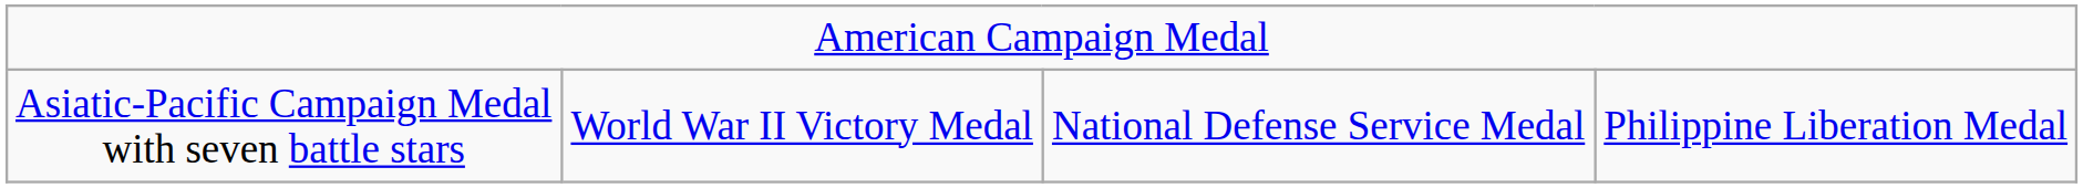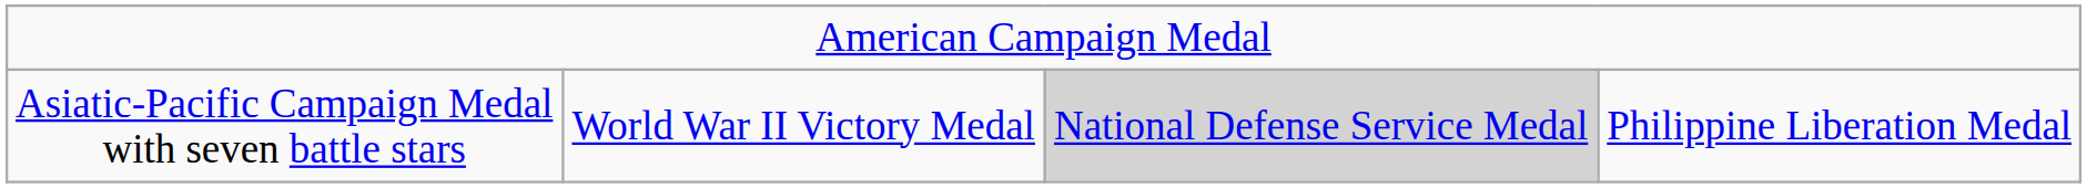Asiatic-Pacific Campaign Medal with seven battle stars | column 3: no background -> lightgrey background
